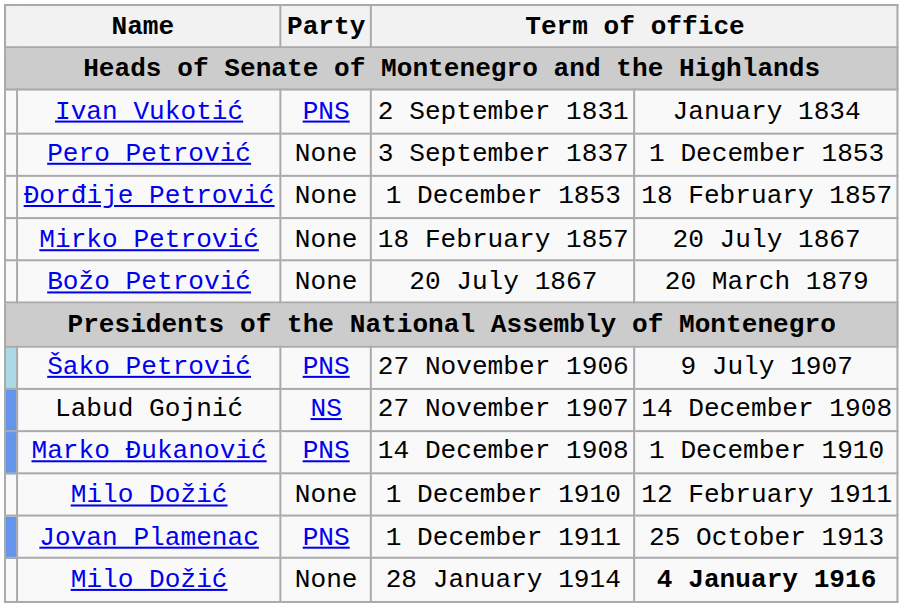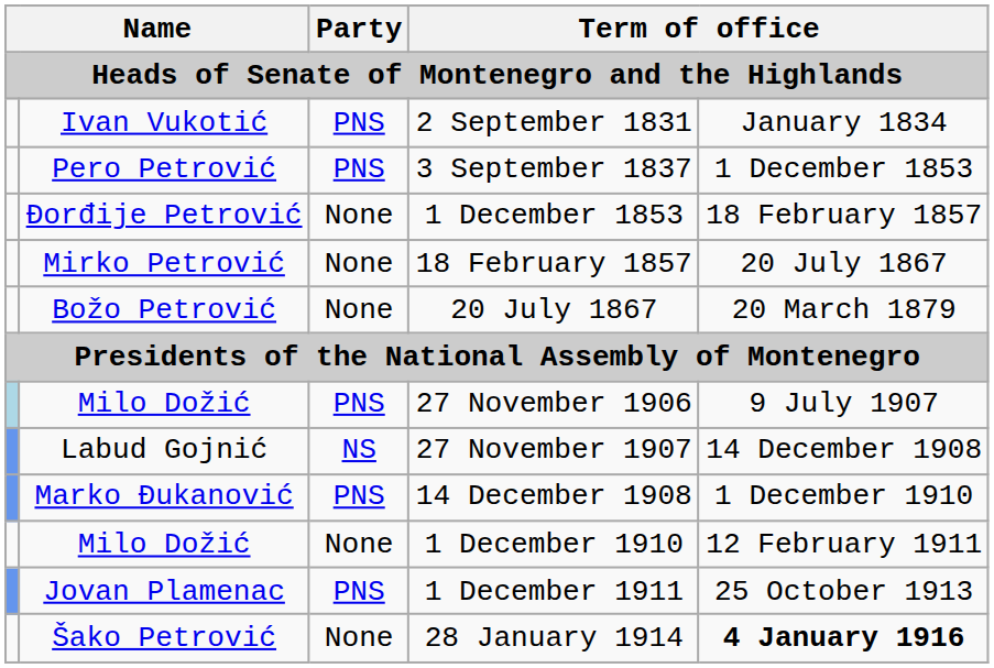3 September 1837 | Party: None -> PNS
27 November 1906 | column 2: Šako Petrović -> Milo Dožić
28 January 1914 | column 2: Milo Dožić -> Šako Petrović
